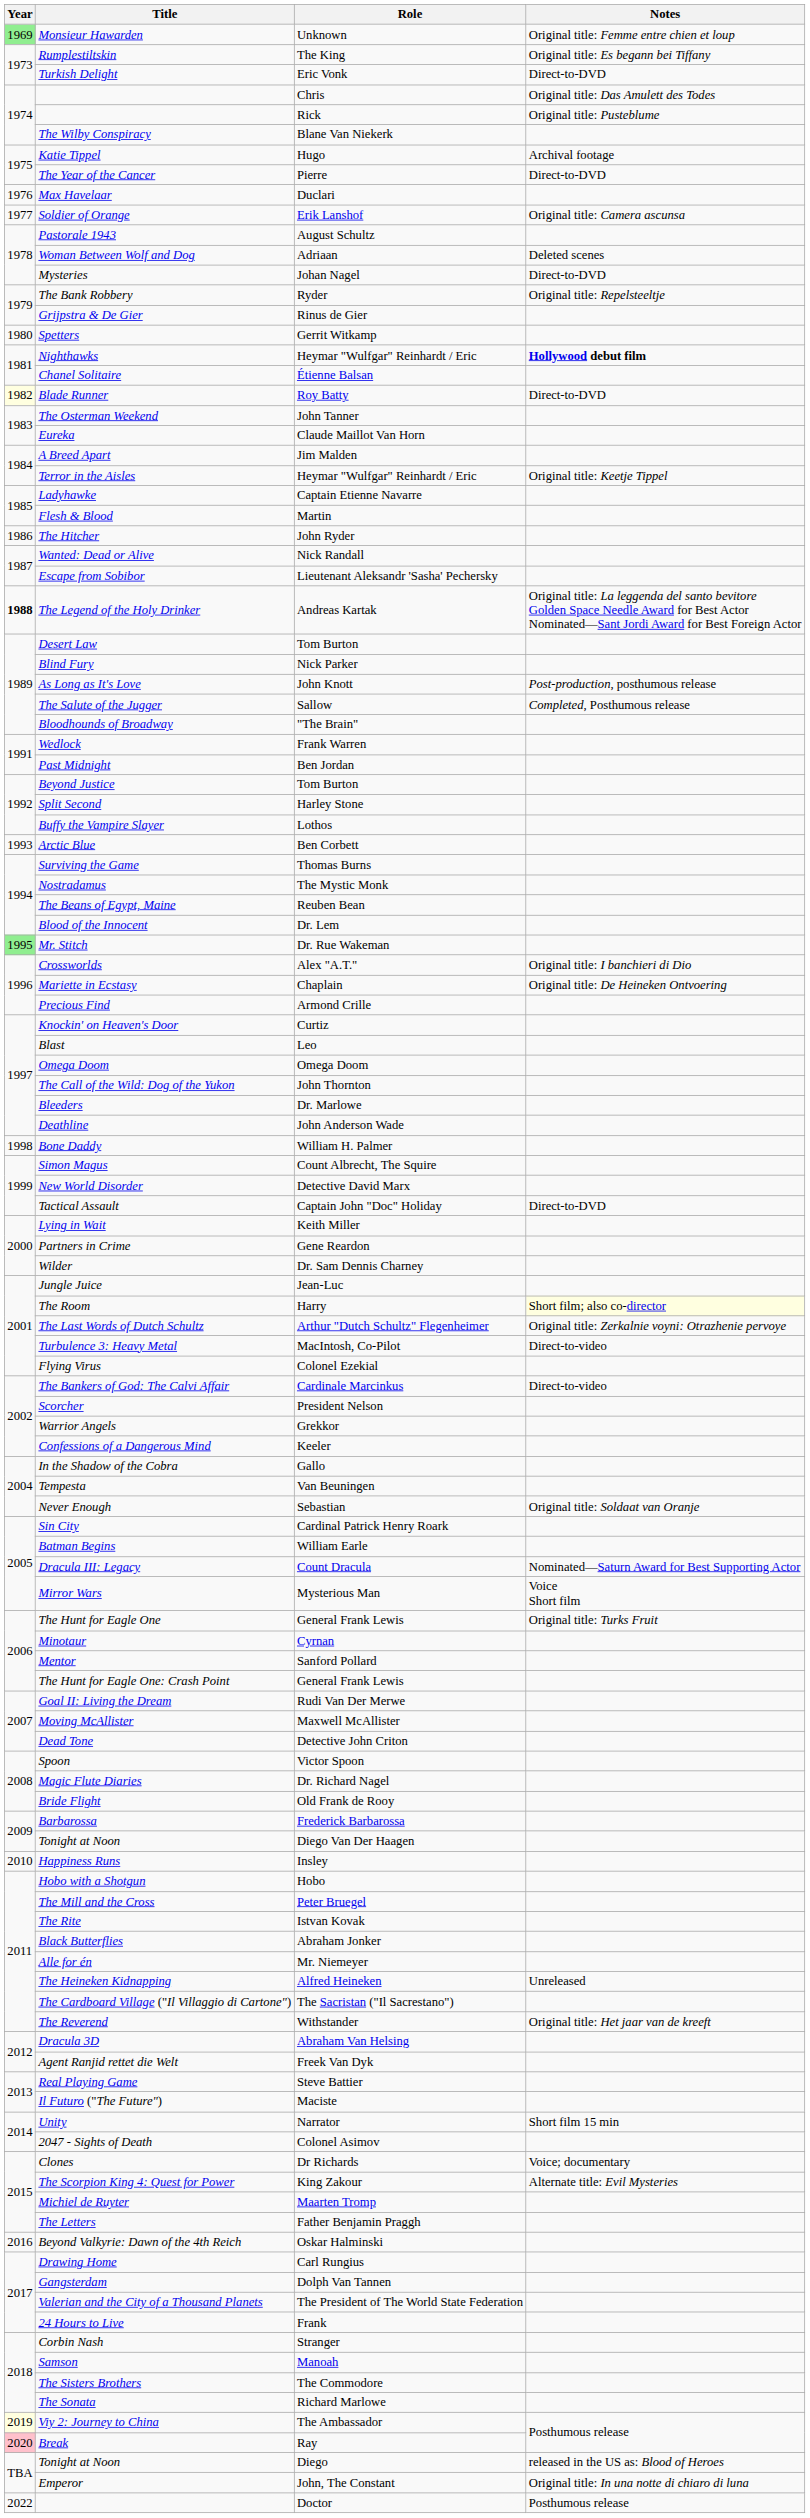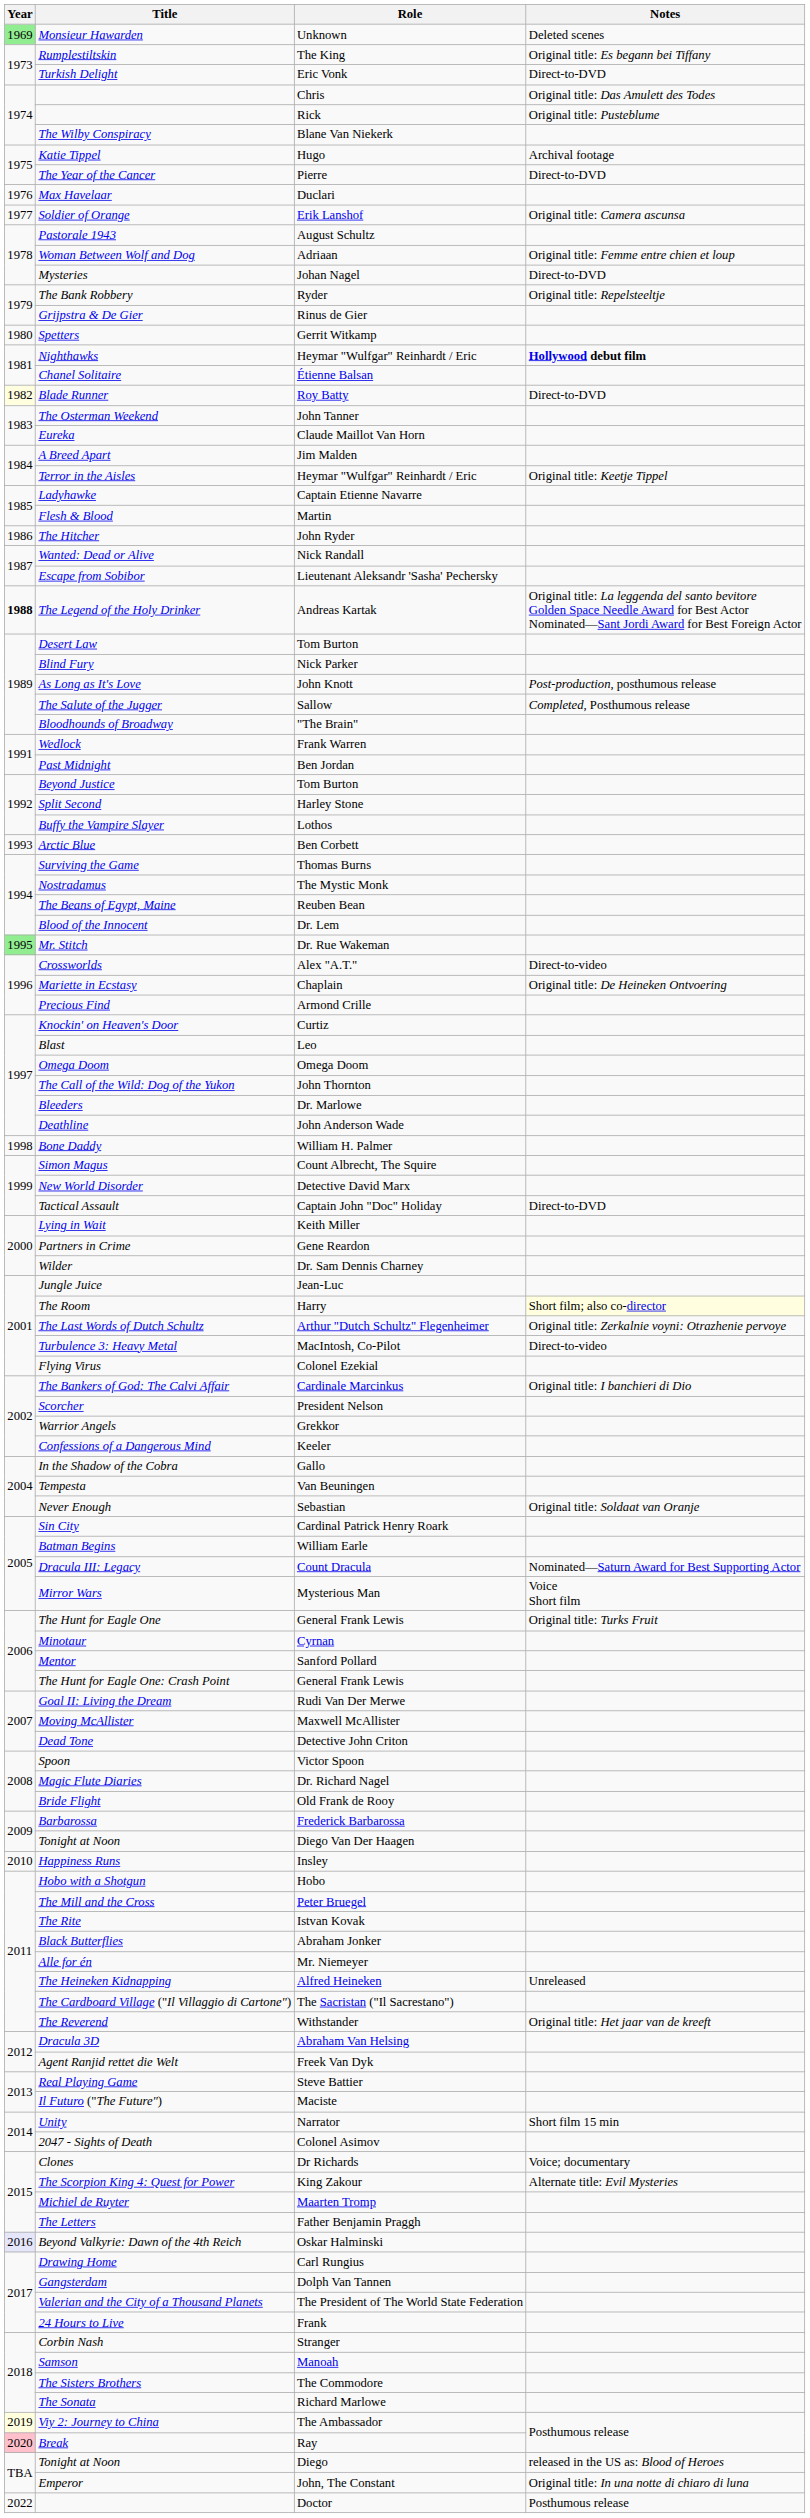Monsieur Hawarden | Notes: Original title: Femme entre chien et loup -> Deleted scenes
Woman Between Wolf and Dog | Notes: Deleted scenes -> Original title: Femme entre chien et loup
Crossworlds | Notes: Original title: I banchieri di Dio -> Direct-to-video
The Bankers of God: The Calvi Affair | Notes: Direct-to-video -> Original title: I banchieri di Dio
Beyond Valkyrie: Dawn of the 4th Reich | Year: no background -> lavender background
